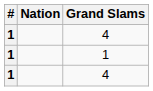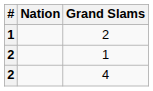row 2 | Grand Slams: 4 -> 2
row 3 | #: 1 -> 2
row 4 | #: 1 -> 2
